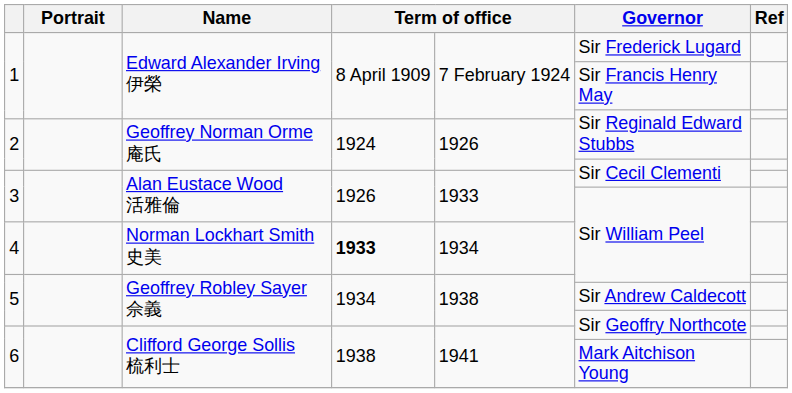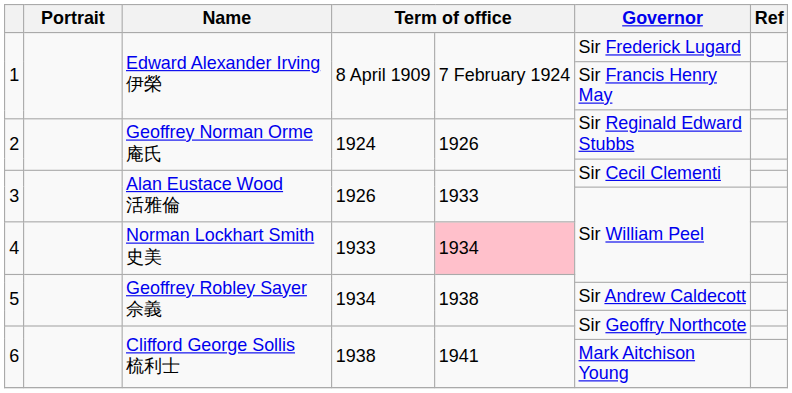4 | column 4: bold -> normal
4 | column 5: no background -> pink background
